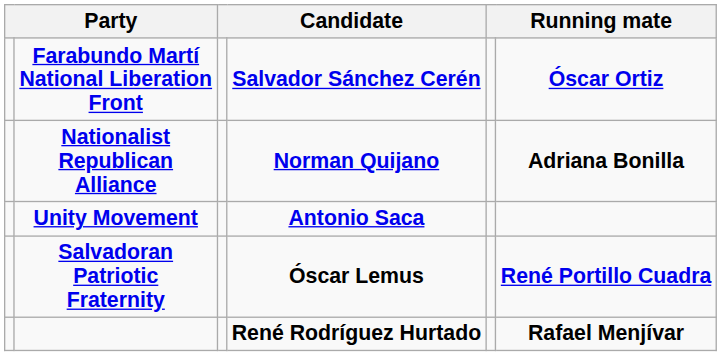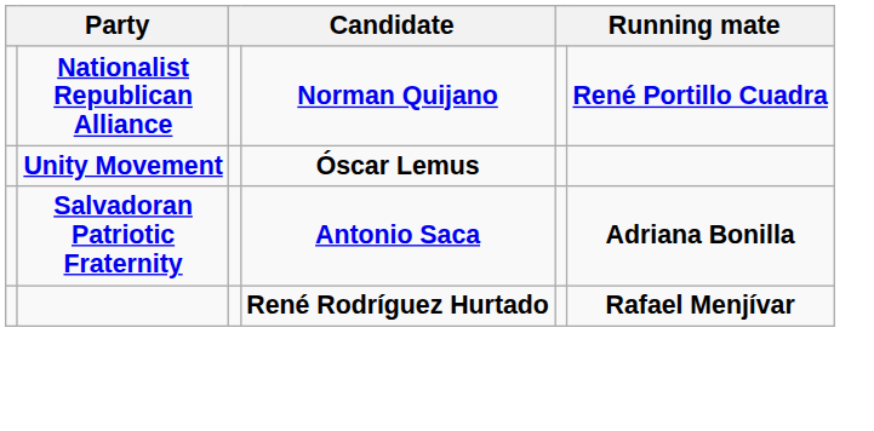- row: Farabundo Martí National Liberation Front | Salvador Sánchez Cerén | Óscar Ortiz
Nationalist Republican Alliance | column 6: Adriana Bonilla -> René Portillo Cuadra
Unity Movement | column 4: Antonio Saca -> Óscar Lemus
Salvadoran Patriotic Fraternity | column 4: Óscar Lemus -> Antonio Saca
Salvadoran Patriotic Fraternity | column 6: René Portillo Cuadra -> Adriana Bonilla
